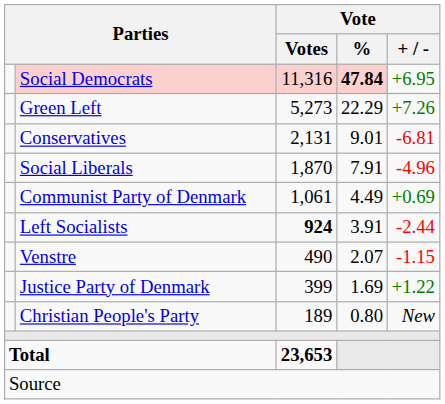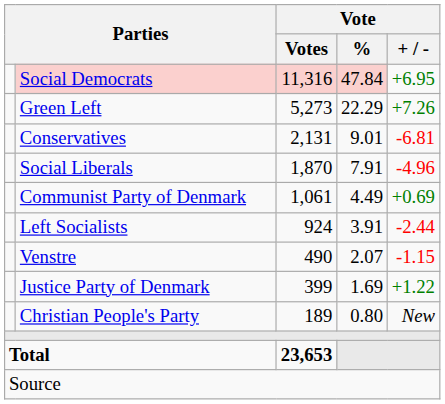Social Democrats | Vote / %: bold -> normal
Left Socialists | Vote / Votes: bold -> normal
